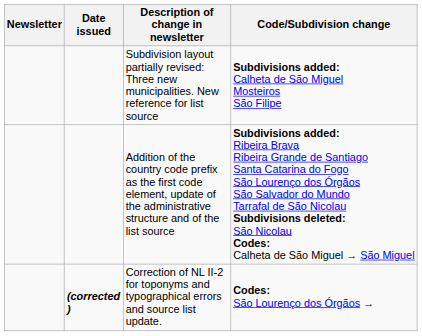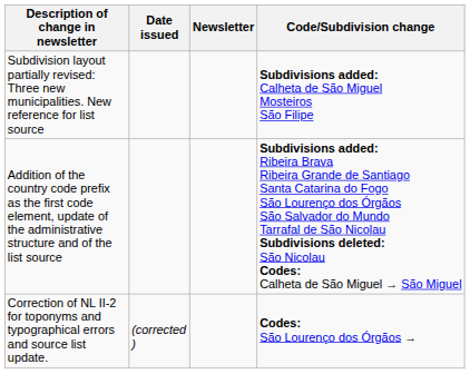columns swapped: Newsletter <-> Description of change in newsletter
row 4 | Date issued: bold -> normal
